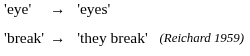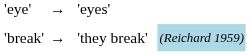'break' | column 4: no background -> lightblue background
